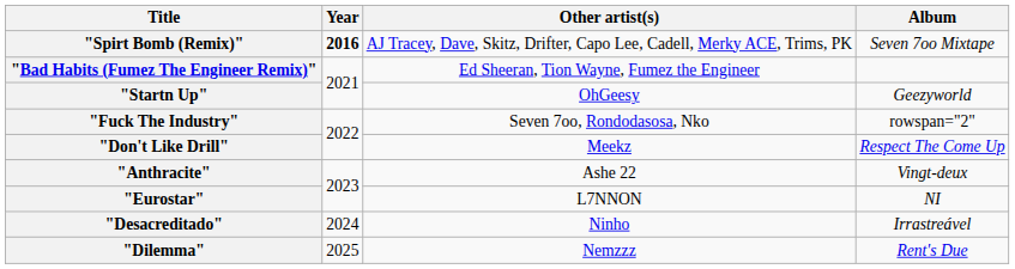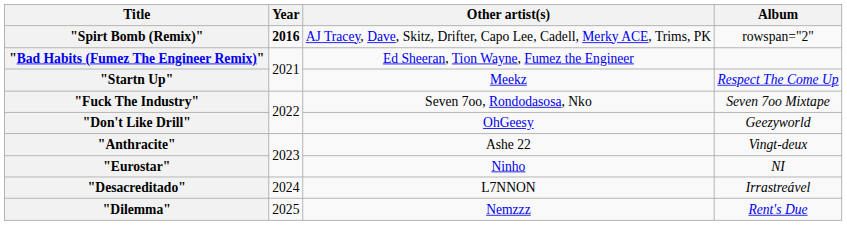"Spirt Bomb (Remix)" | Album: Seven 7oo Mixtape -> rowspan="2"
"Startn Up" | Other artist(s): OhGeesy -> Meekz
"Startn Up" | Album: Geezyworld -> Respect The Come Up
"Fuck The Industry" | Album: rowspan="2" -> Seven 7oo Mixtape
"Don't Like Drill" | Other artist(s): Meekz -> OhGeesy
"Don't Like Drill" | Album: Respect The Come Up -> Geezyworld
"Eurostar" | Other artist(s): L7NNON -> Ninho
"Desacreditado" | Other artist(s): Ninho -> L7NNON
